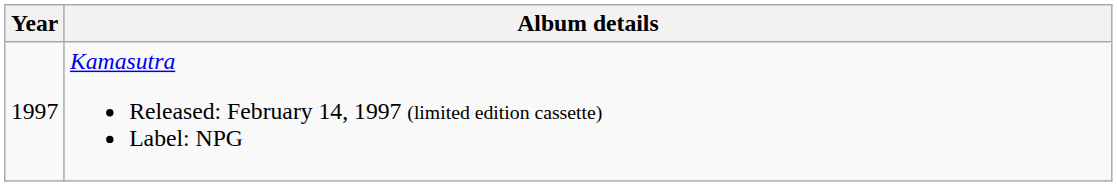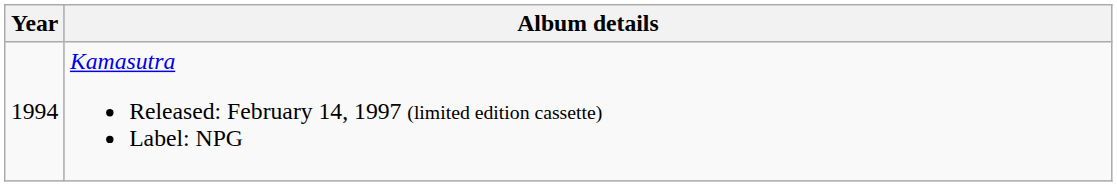row 2 | Year: 1997 -> 1994
